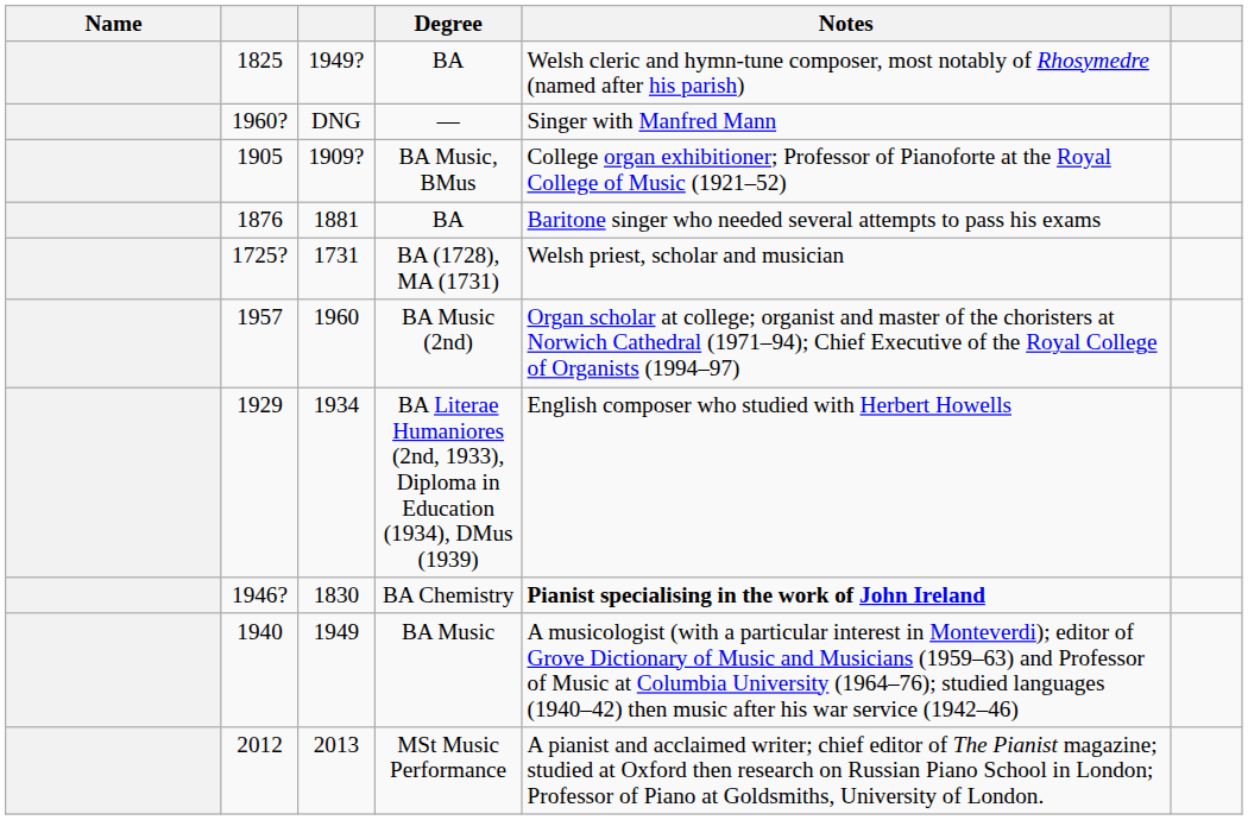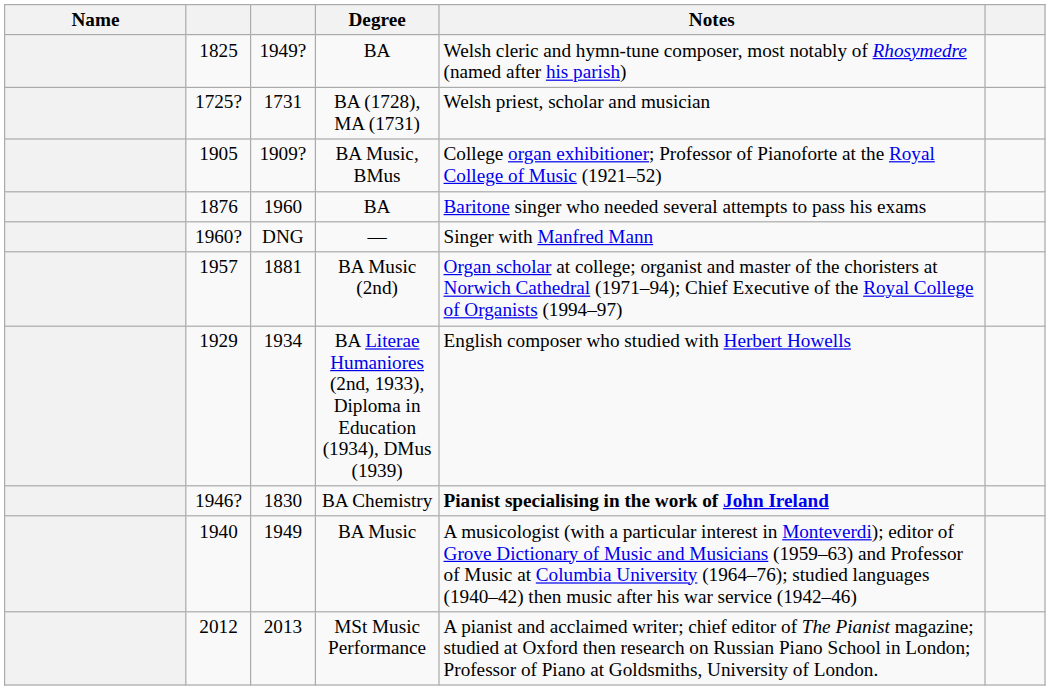rows swapped: BA (1728), MA (1731) <-> —
1876 / BA | column 3: 1881 -> 1960
BA Music (2nd) | column 3: 1960 -> 1881
